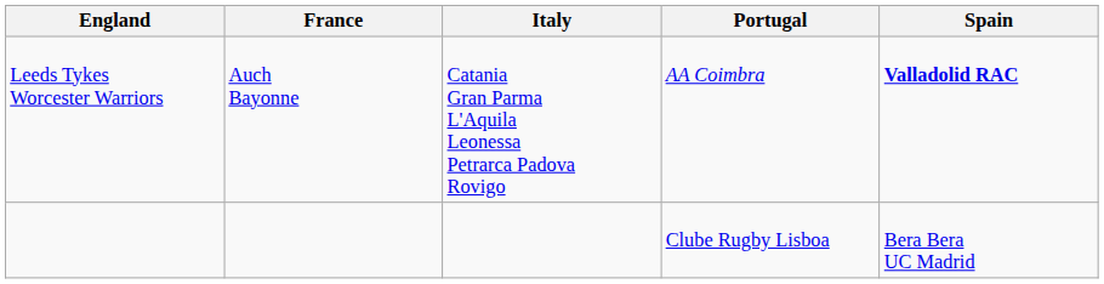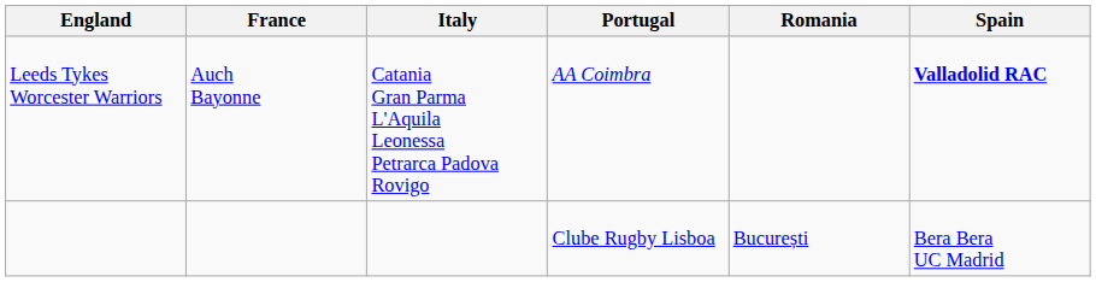+ column: Romania | București
